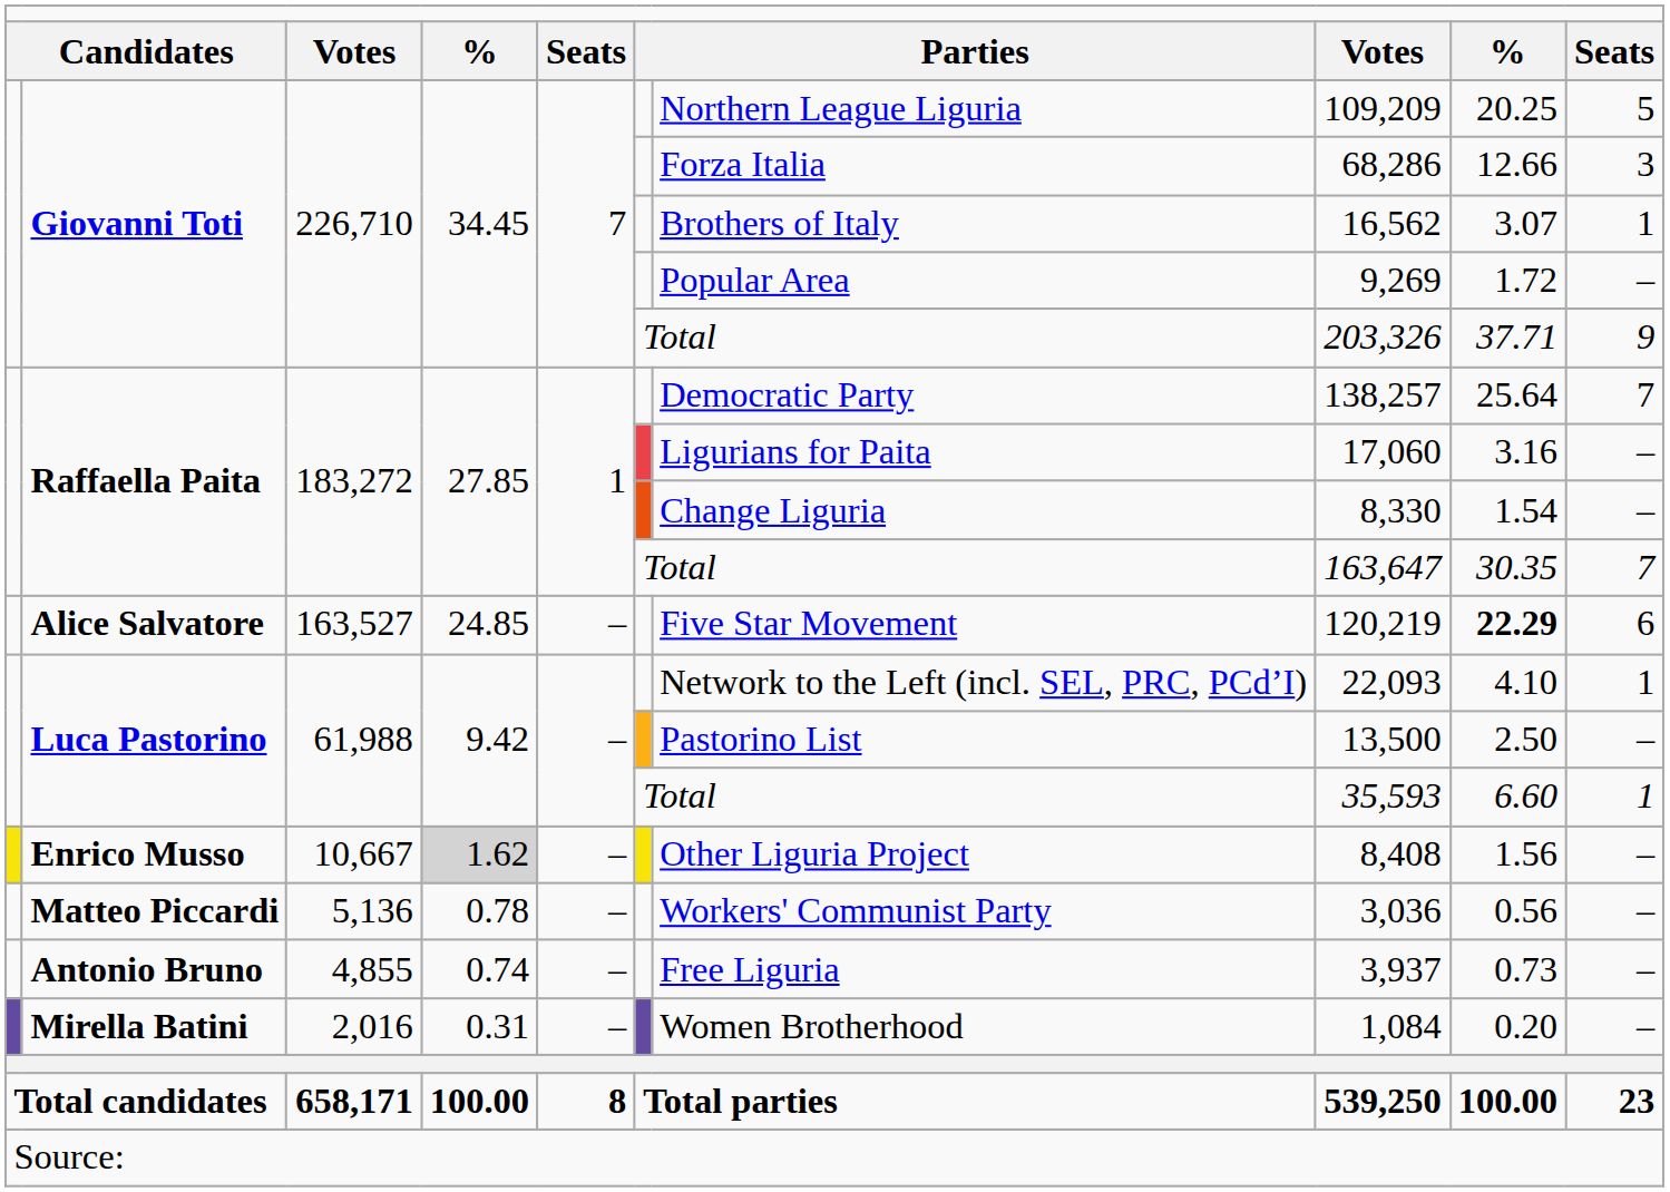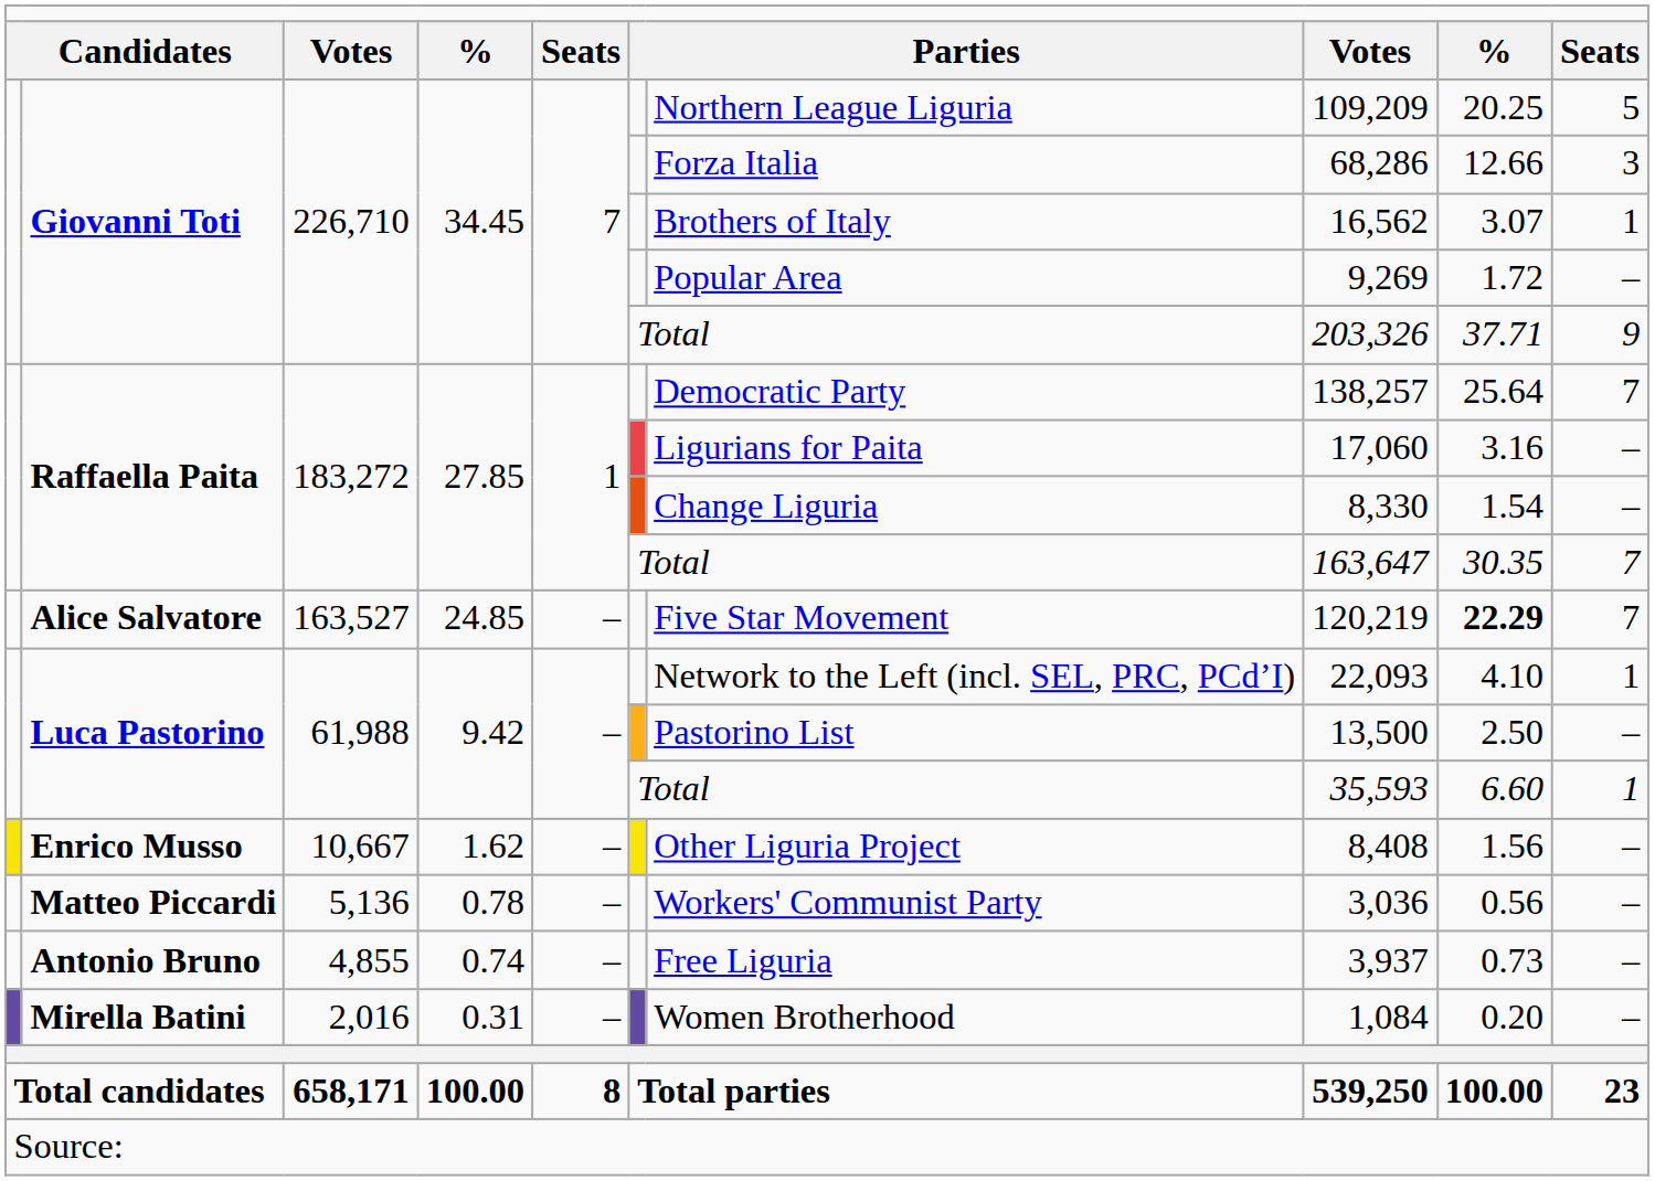Alice Salvatore | column 10: 6 -> 7
Enrico Musso | column 4: lightgrey background -> no background
